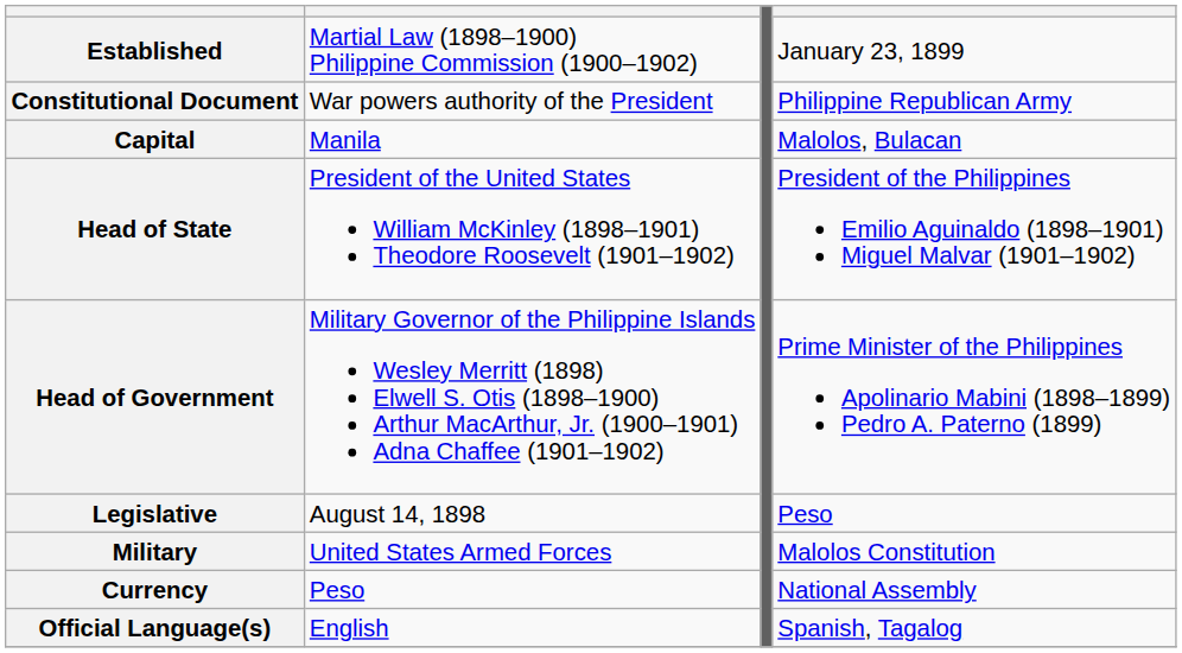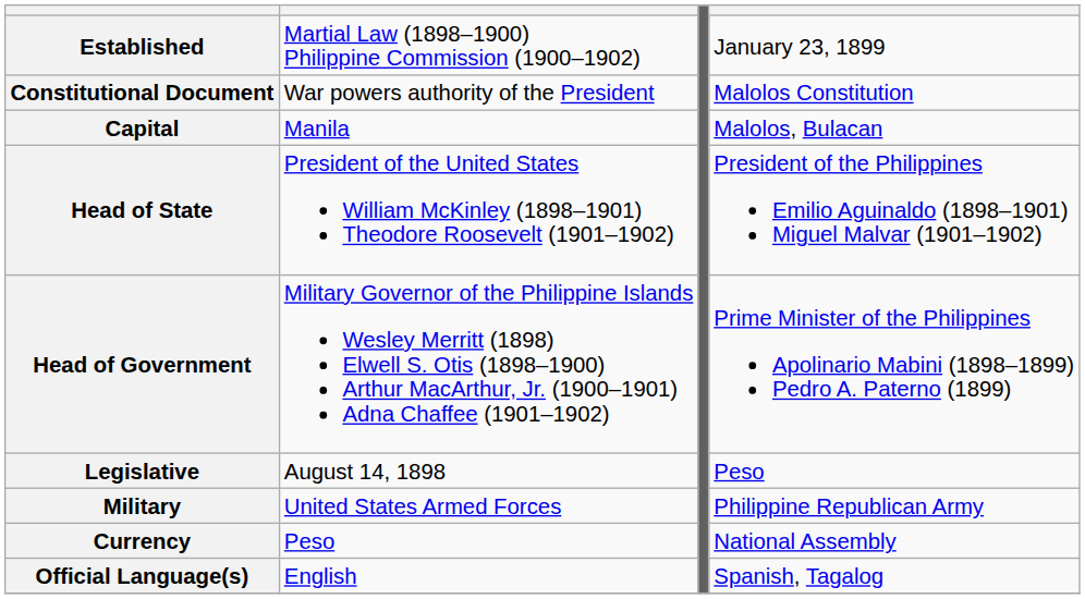Constitutional Document | column 4: Philippine Republican Army -> Malolos Constitution
Military | column 4: Malolos Constitution -> Philippine Republican Army
